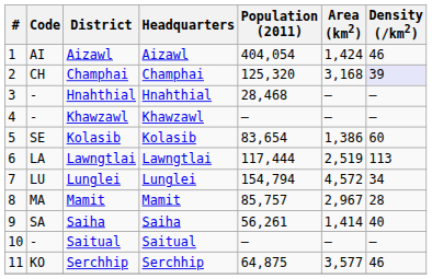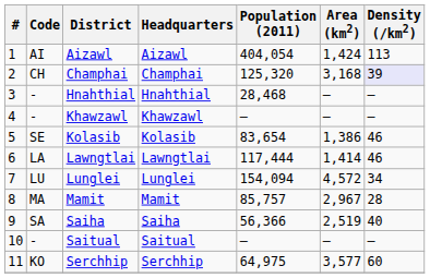row 2 | Density (/km2): 46 -> 113
row 6 | Density (/km2): 60 -> 46
row 7 | Area (km2): 2,519 -> 1,414
row 7 | Density (/km2): 113 -> 46
row 8 | Population (2011): 154,794 -> 154,094
row 10 | Population (2011): 56,261 -> 56,366
row 10 | Area (km2): 1,414 -> 2,519
row 12 | Population (2011): 64,875 -> 64,975
row 12 | Density (/km2): 46 -> 60
